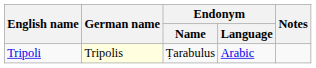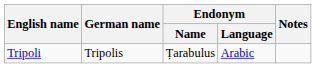Tripoli | German name: lightyellow background -> no background
